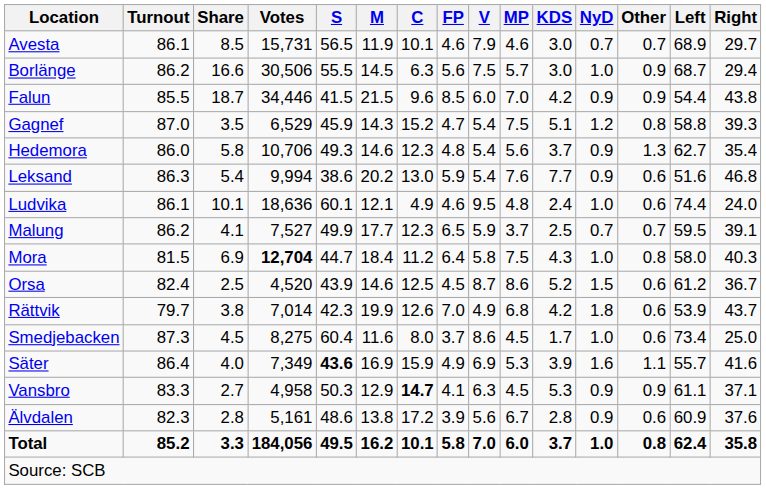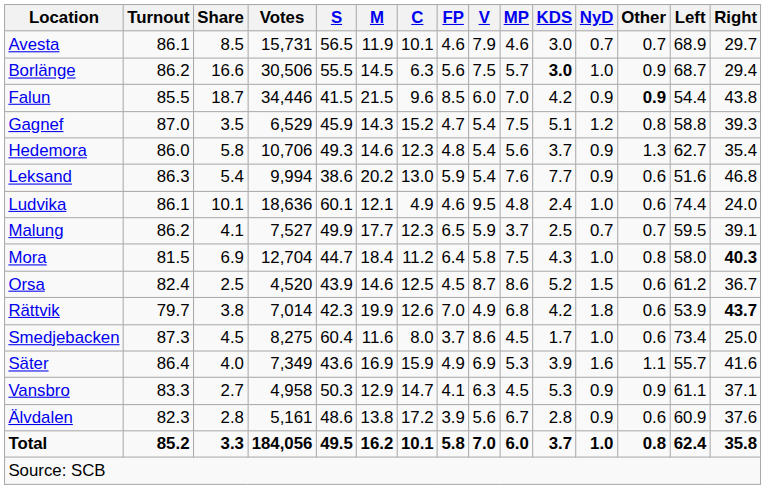Borlänge | KDS: normal -> bold
Falun | Other: normal -> bold
Mora | Votes: bold -> normal
Mora | Right: normal -> bold
Rättvik | Right: normal -> bold
Säter | S: bold -> normal
Vansbro | C: bold -> normal
